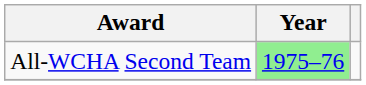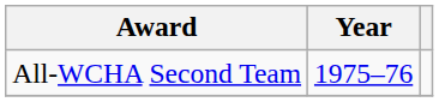row 2 | Year: lightgreen background -> no background
